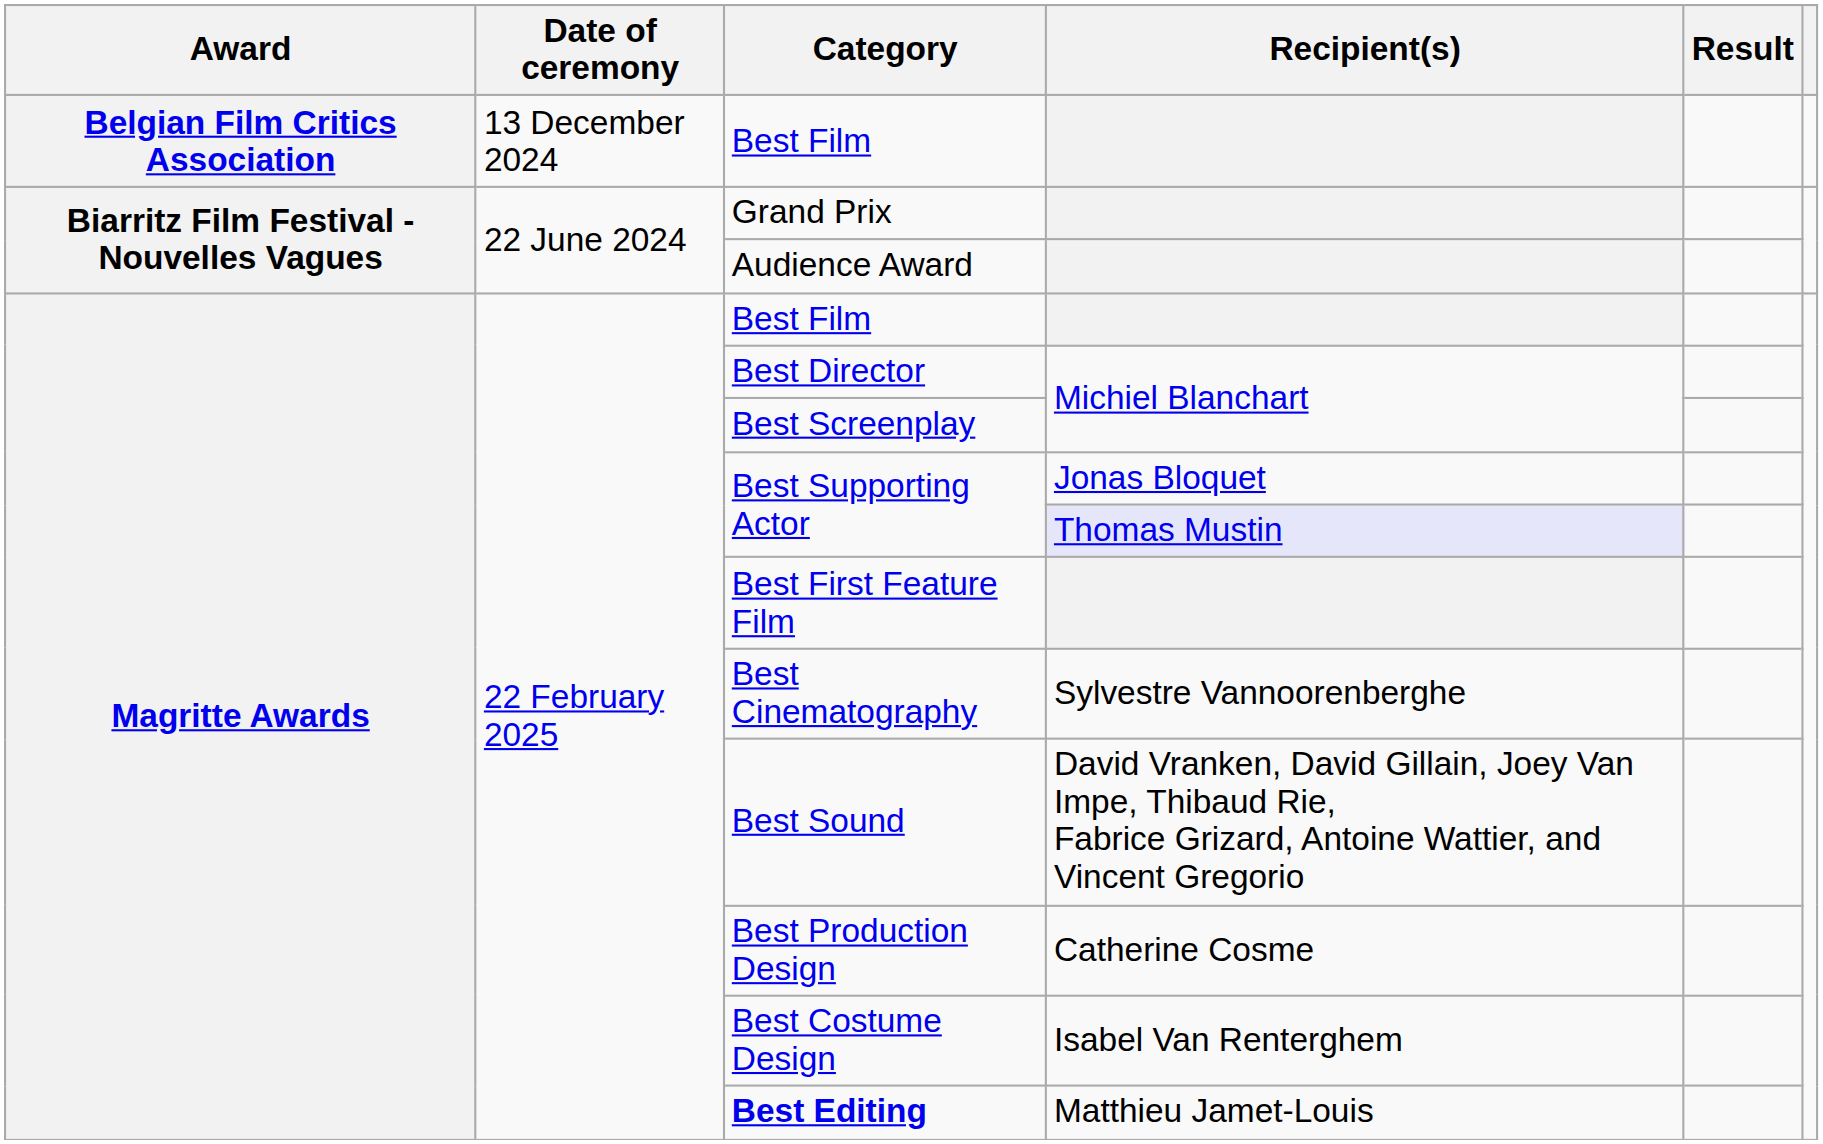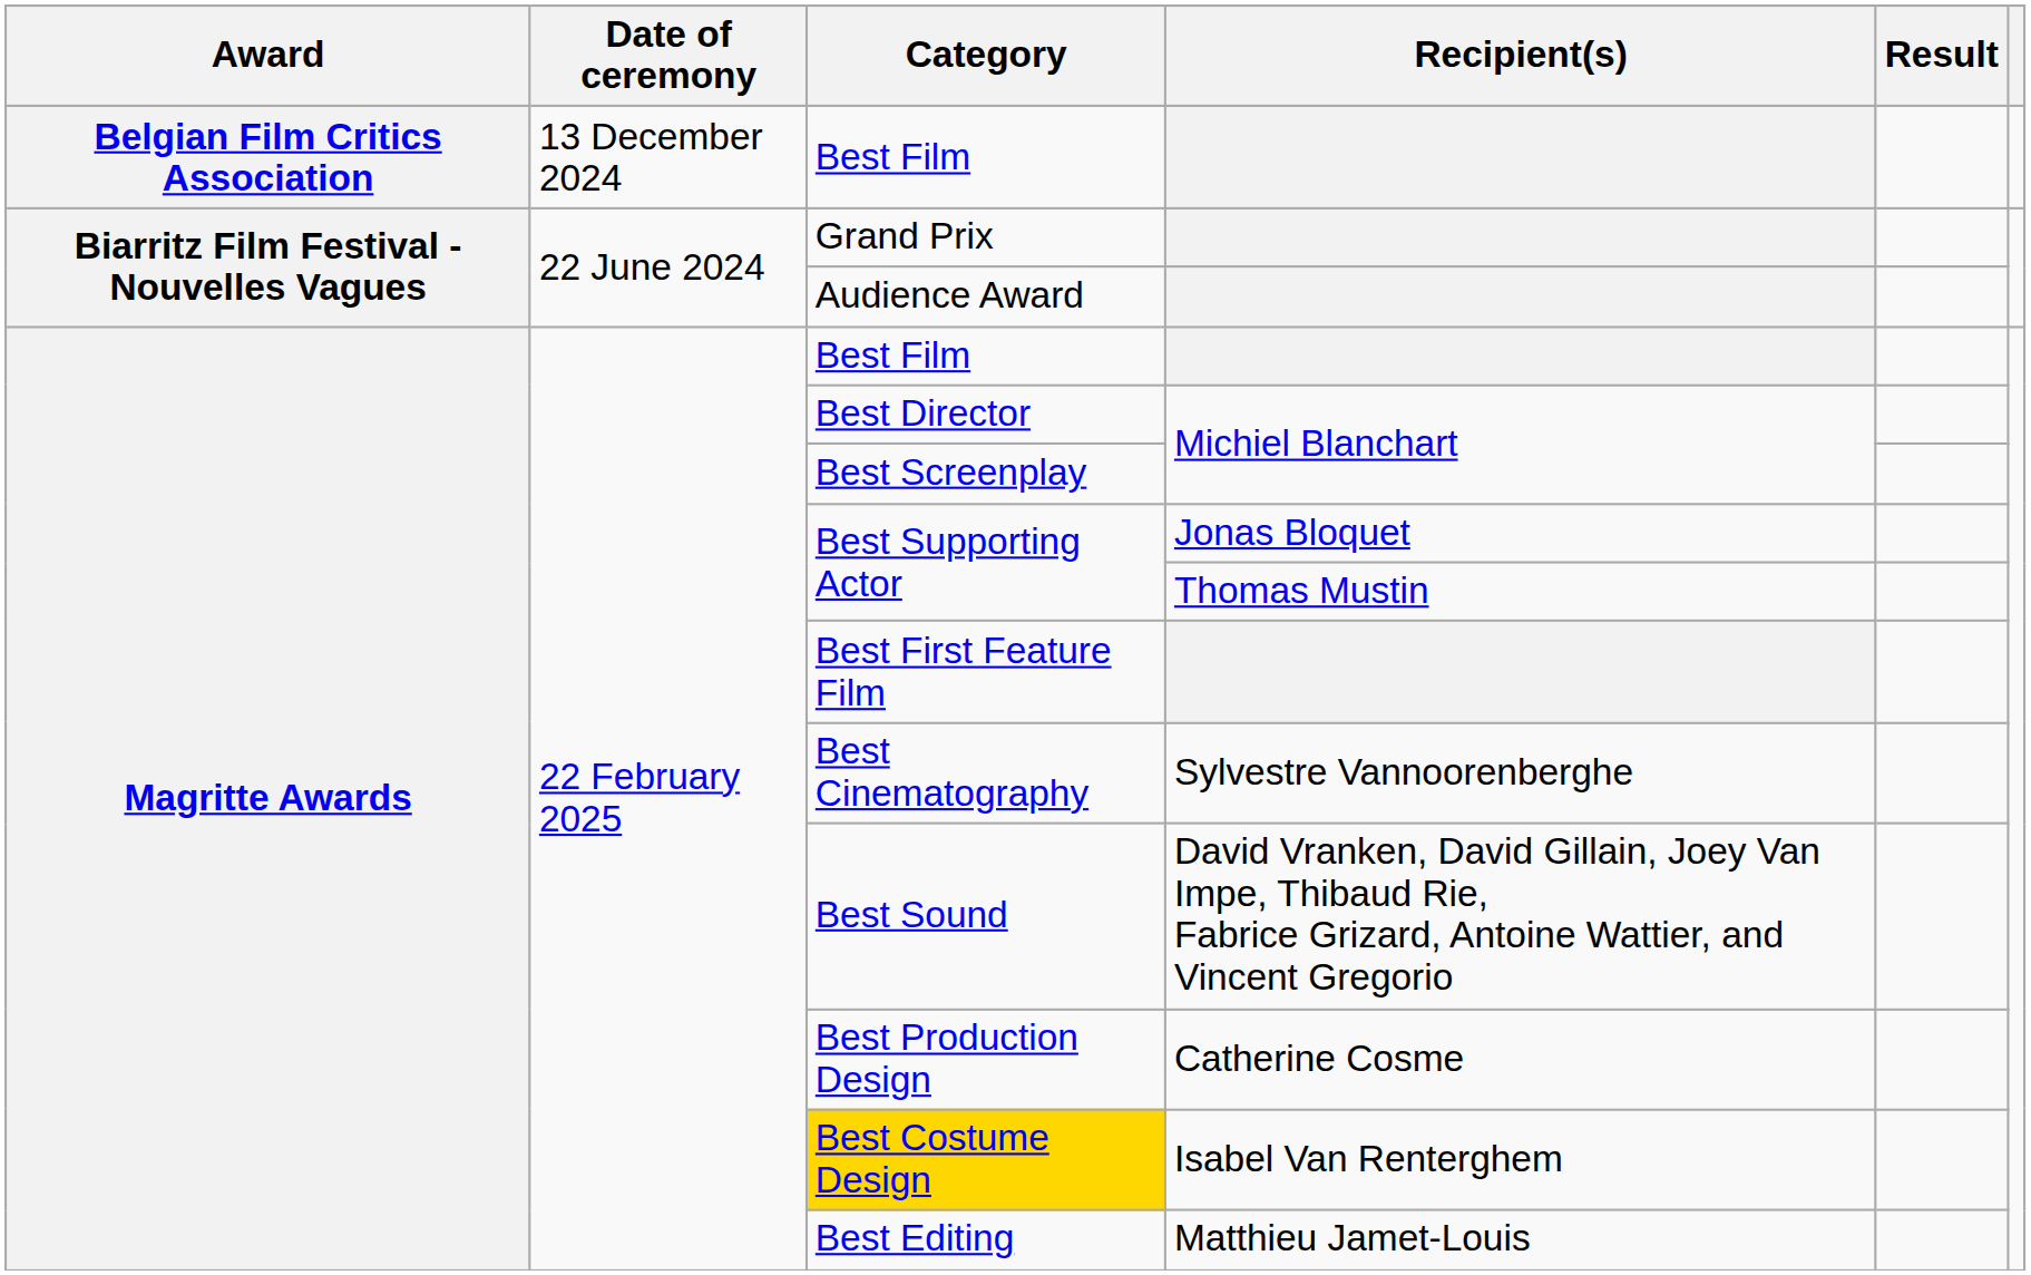Best Supporting Actor / Thomas Mustin | Recipient(s): lavender background -> no background
Best Costume Design | Category: no background -> gold background
Best Editing | Category: bold -> normal
